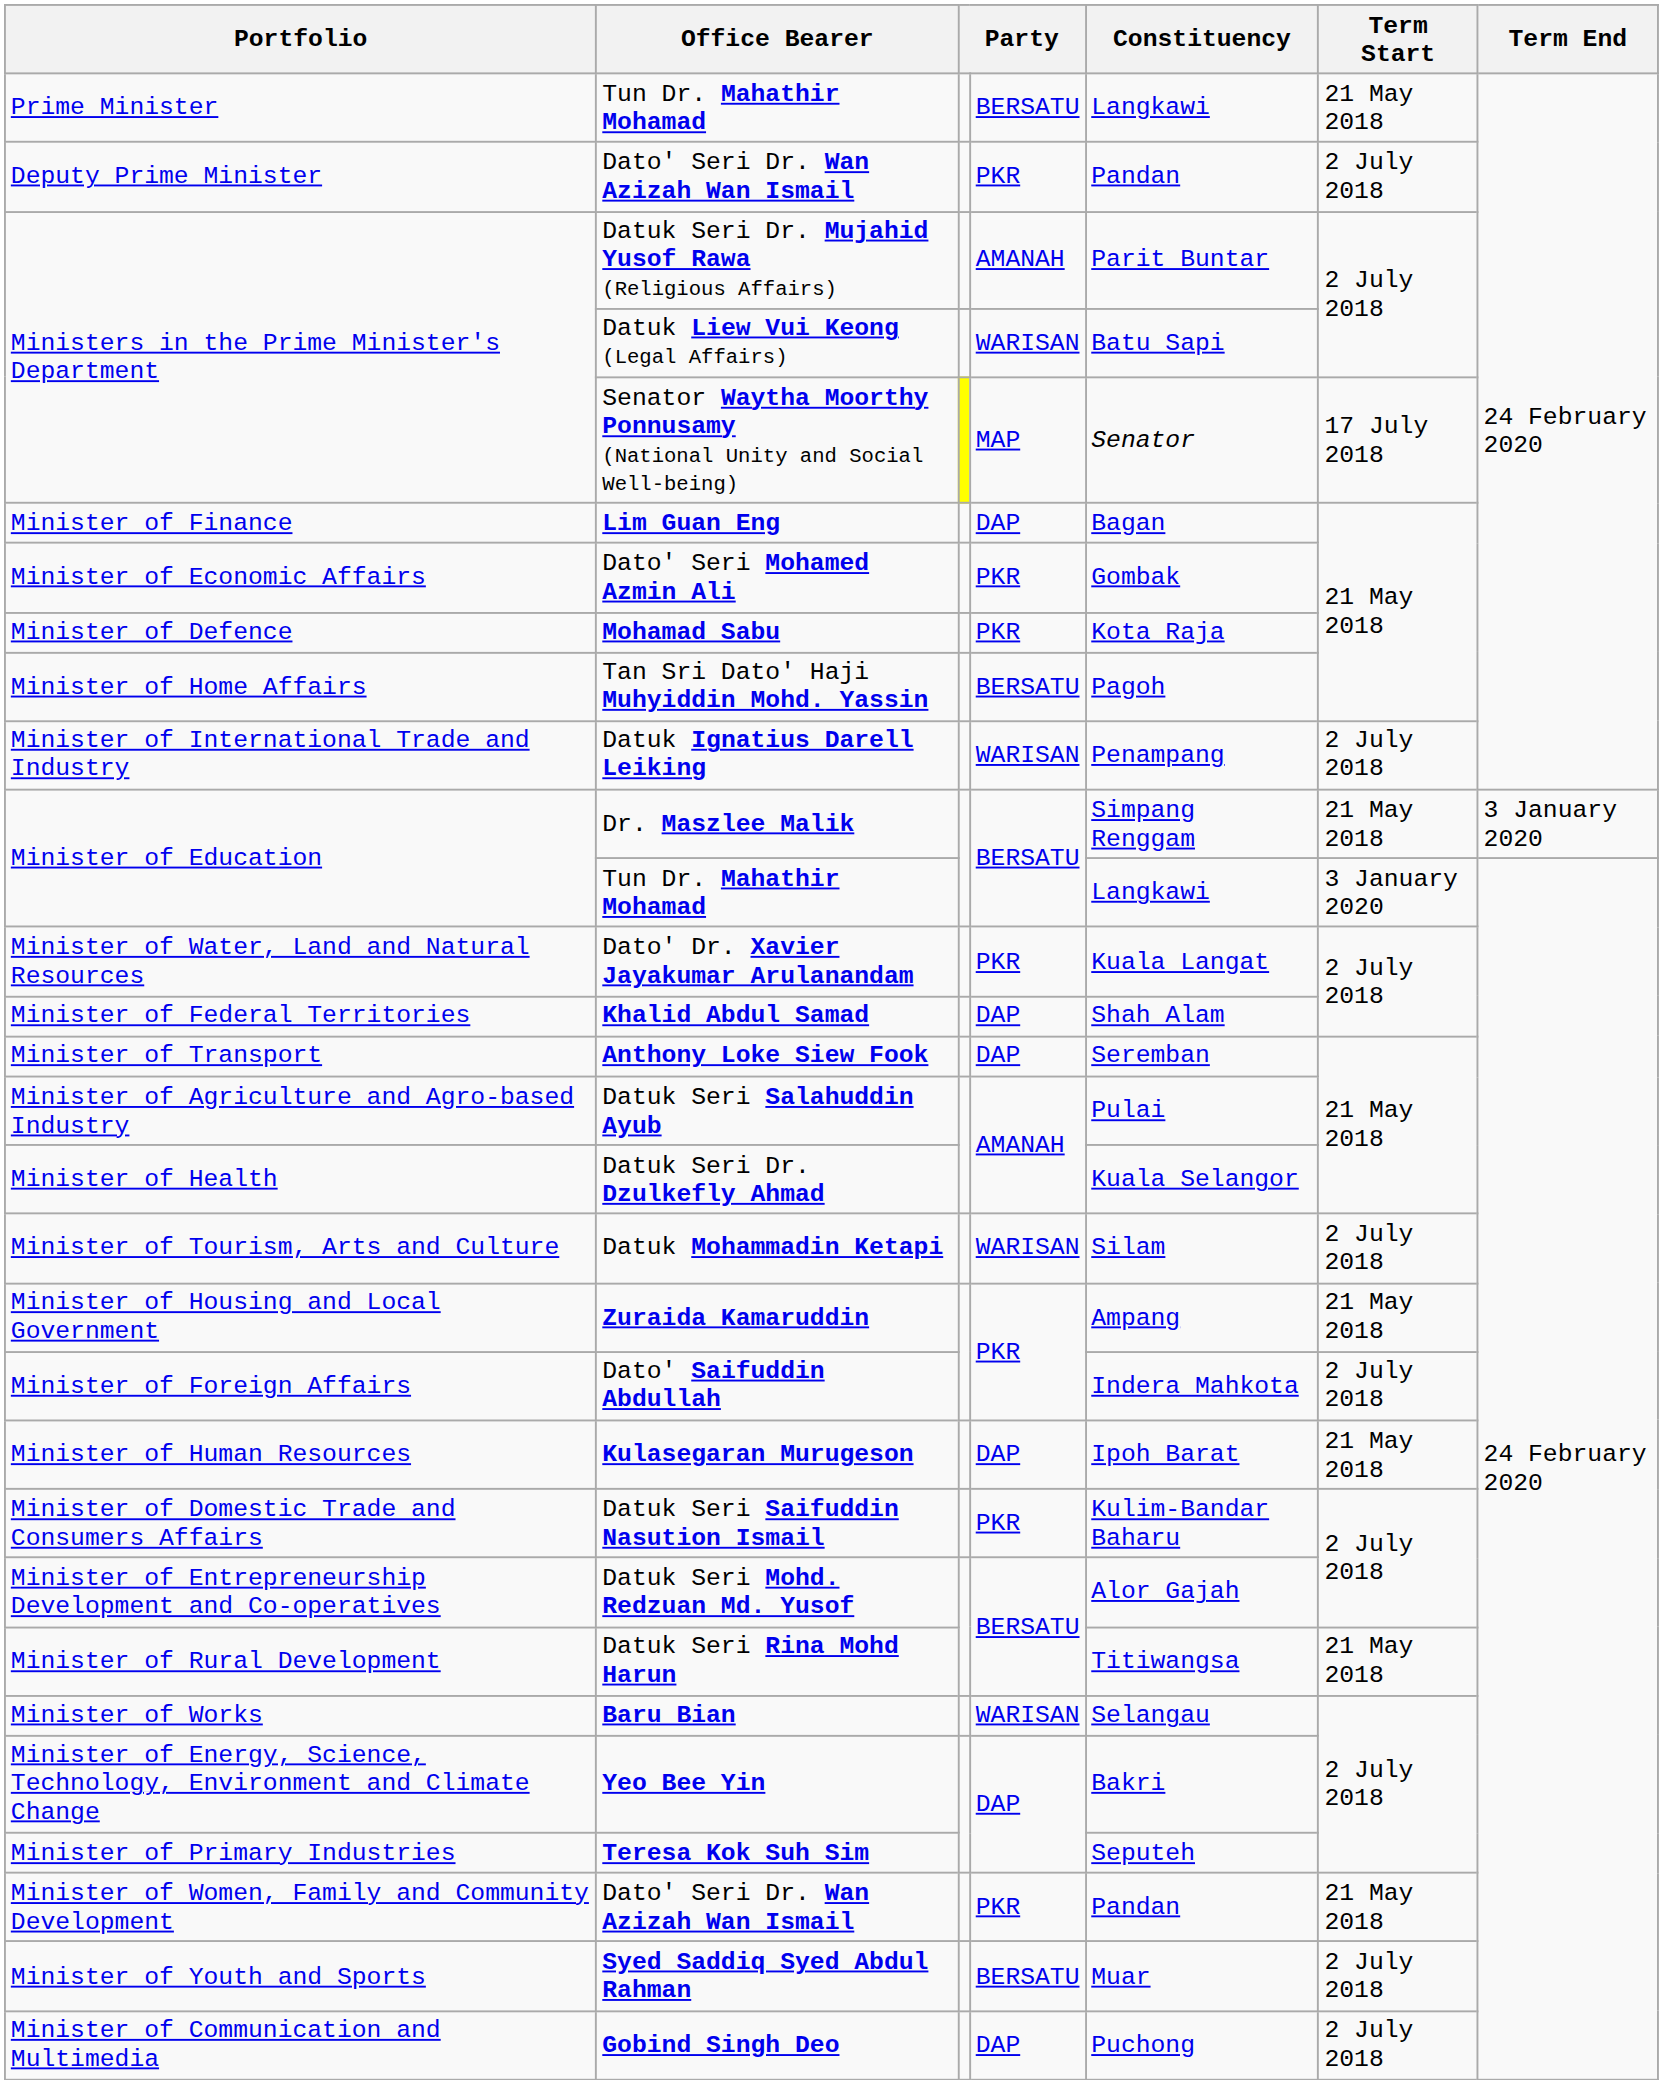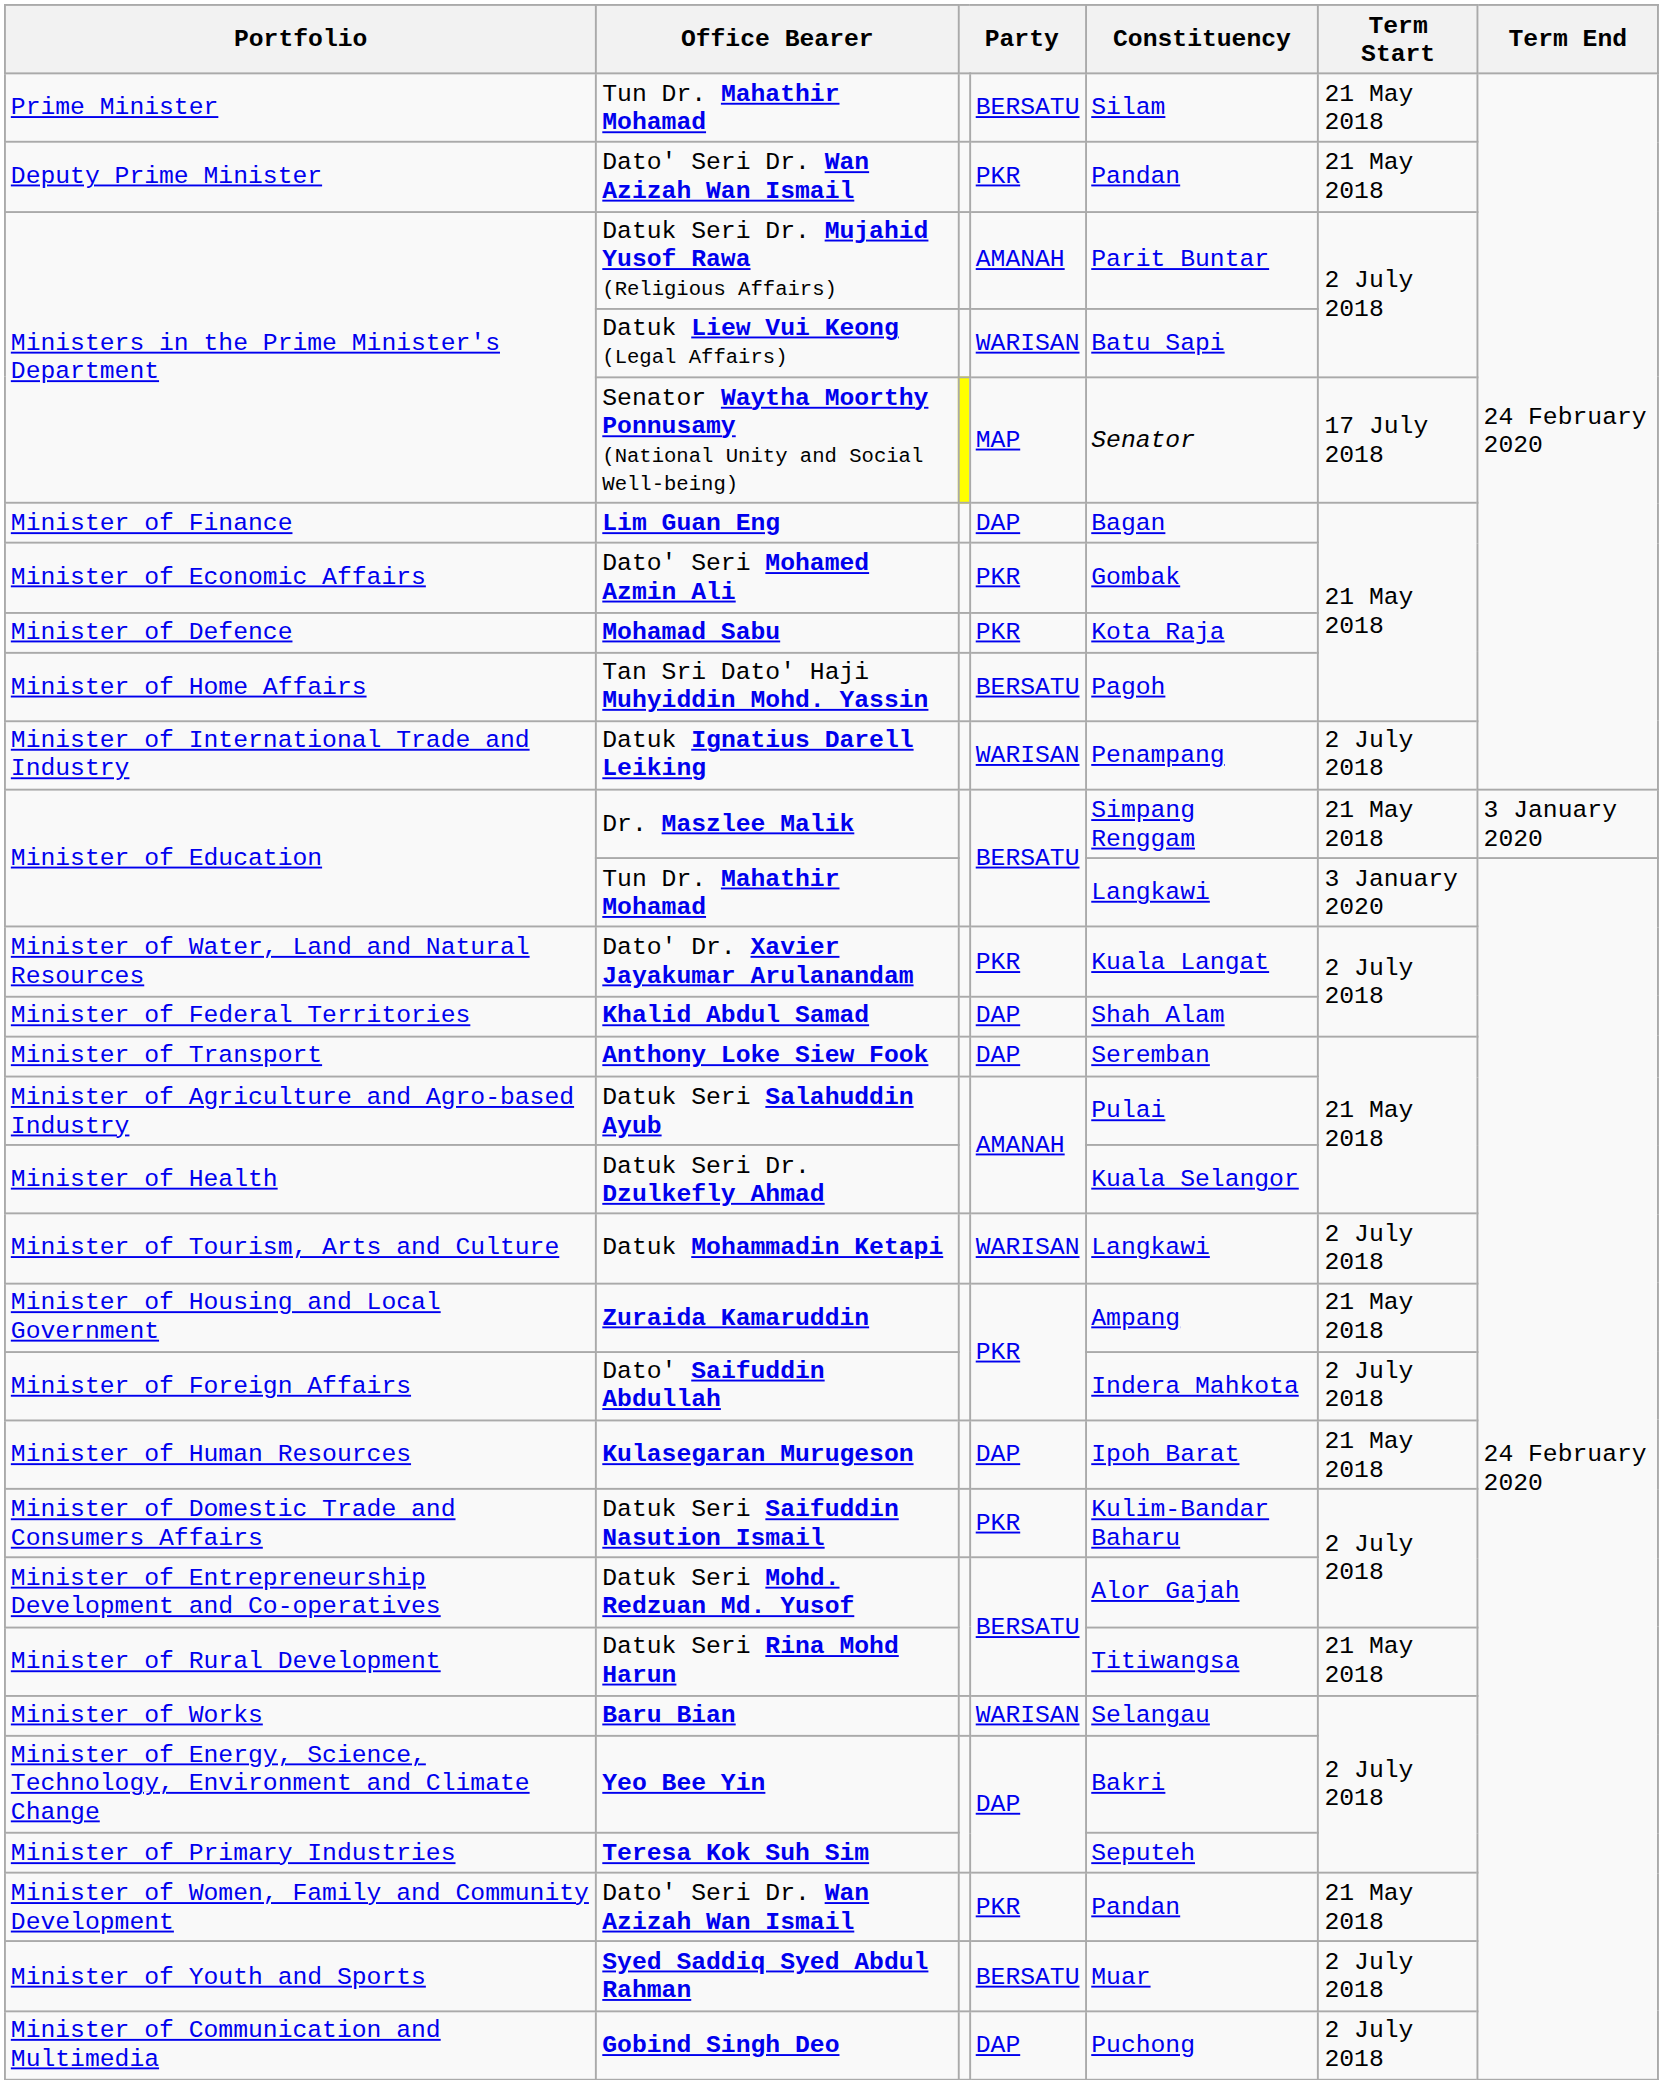Prime Minister / Tun Dr. Mahathir Mohamad | Constituency: Langkawi -> Silam
Deputy Prime Minister / Dato' Seri Dr. Wan Azizah Wan Ismail | Term Start: 2 July 2018 -> 21 May 2018
Datuk Mohammadin Ketapi | Constituency: Silam -> Langkawi
